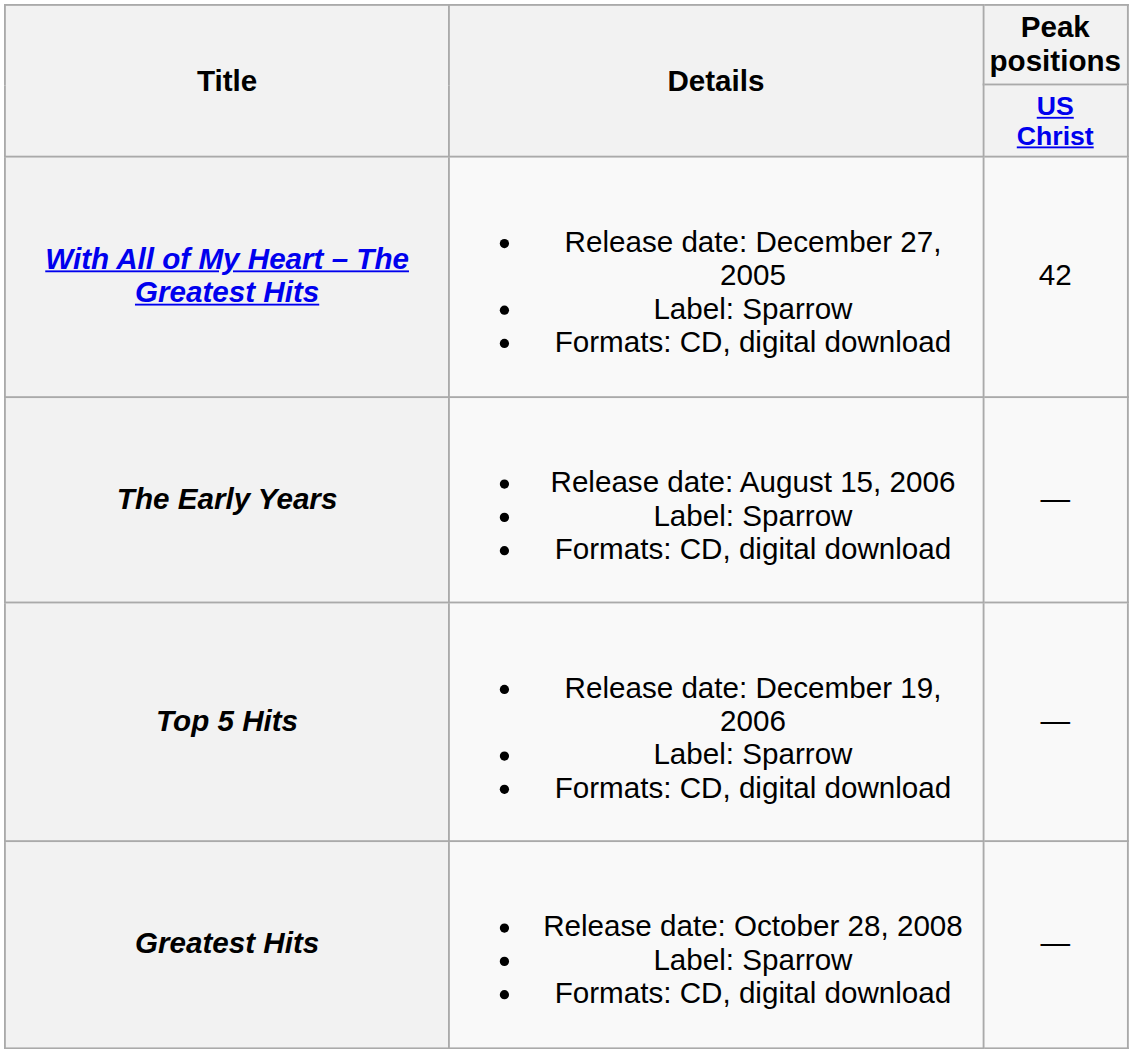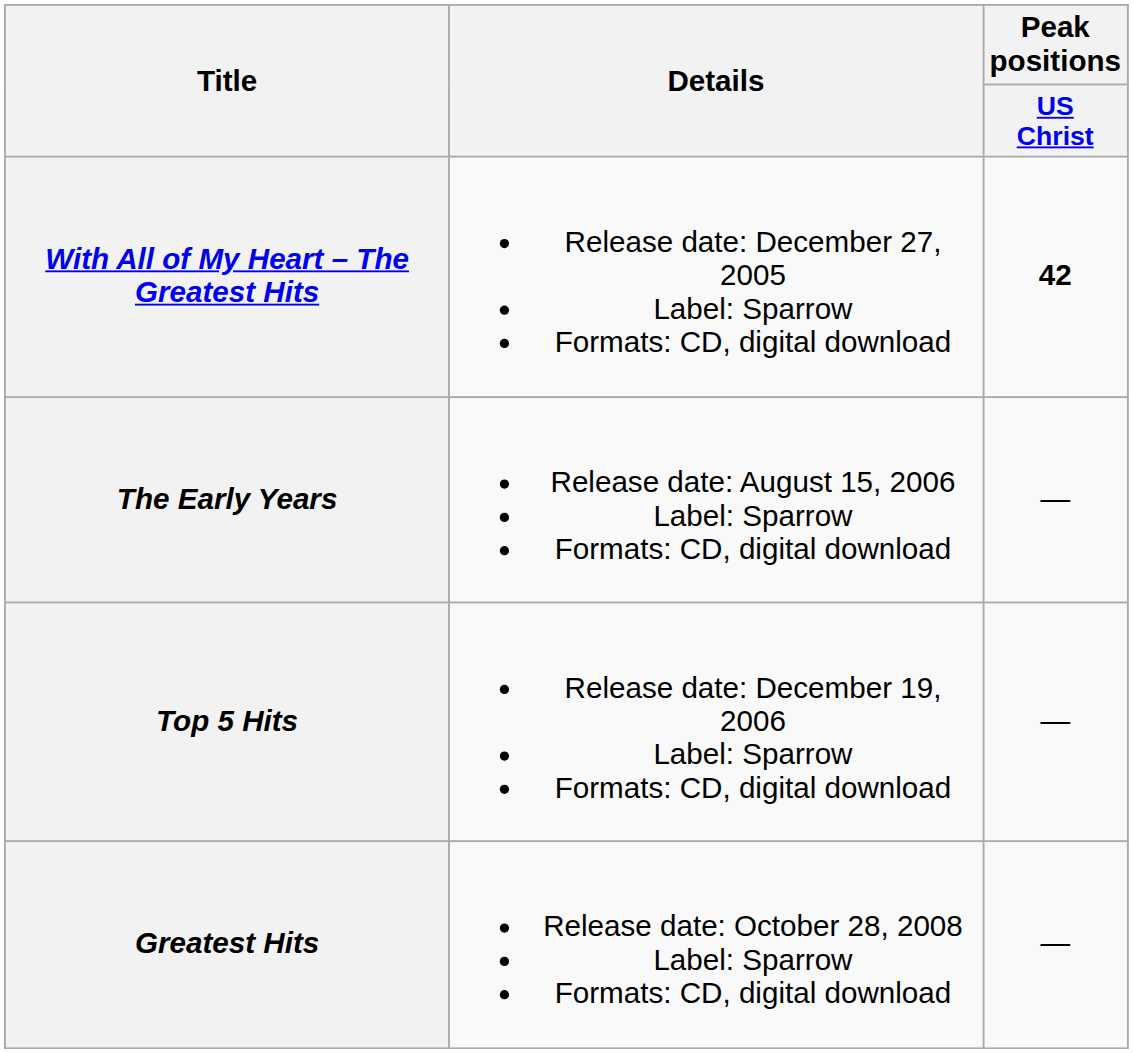With All of My Heart – The Greatest Hits | Peak positions / US Christ: normal -> bold
